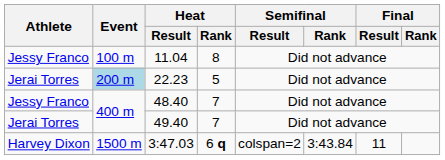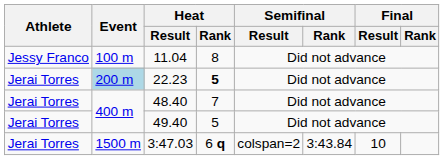22.23 | Heat / Rank: normal -> bold
48.40 | Athlete: Jessy Franco -> Jerai Torres
49.40 | Heat / Rank: 7 -> 5
3:47.03 | Athlete: Harvey Dixon -> Jerai Torres
3:47.03 | Final / Result: 11 -> 10
